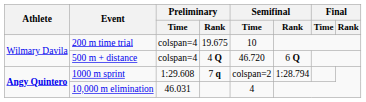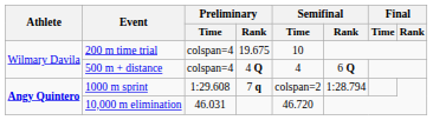500 m + distance | Semifinal / Time: 46.720 -> 4
10,000 m elimination | Semifinal / Time: 4 -> 46.720
